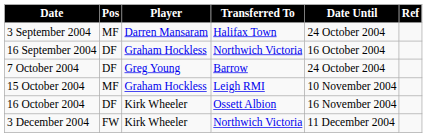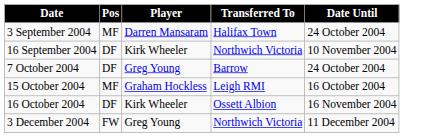- column: Ref
16 September 2004 | Player: Graham Hockless -> Kirk Wheeler
16 September 2004 | Date Until: 16 October 2004 -> 10 November 2004
15 October 2004 | Date Until: 10 November 2004 -> 16 October 2004
3 December 2004 | Player: Kirk Wheeler -> Greg Young
